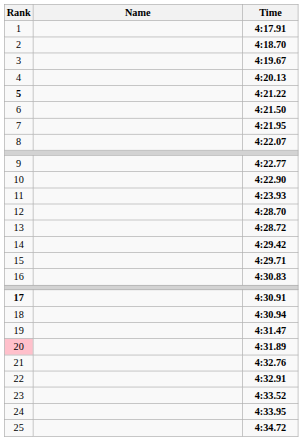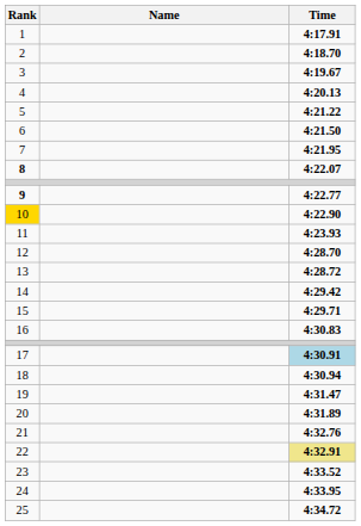5 | Rank: bold -> normal
8 | Rank: normal -> bold
9 | Rank: normal -> bold
10 | Rank: no background -> gold background
17 | Rank: bold -> normal
17 | Time: no background -> lightblue background
20 | Rank: pink background -> no background
22 | Time: no background -> khaki background
